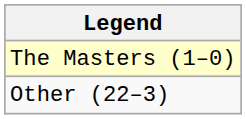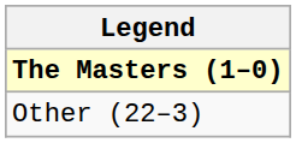row 2 | column 1: normal -> bold
